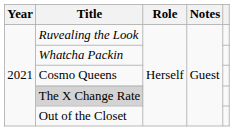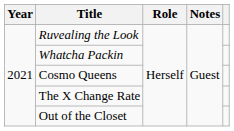The X Change Rate | Title: lightgrey background -> no background
